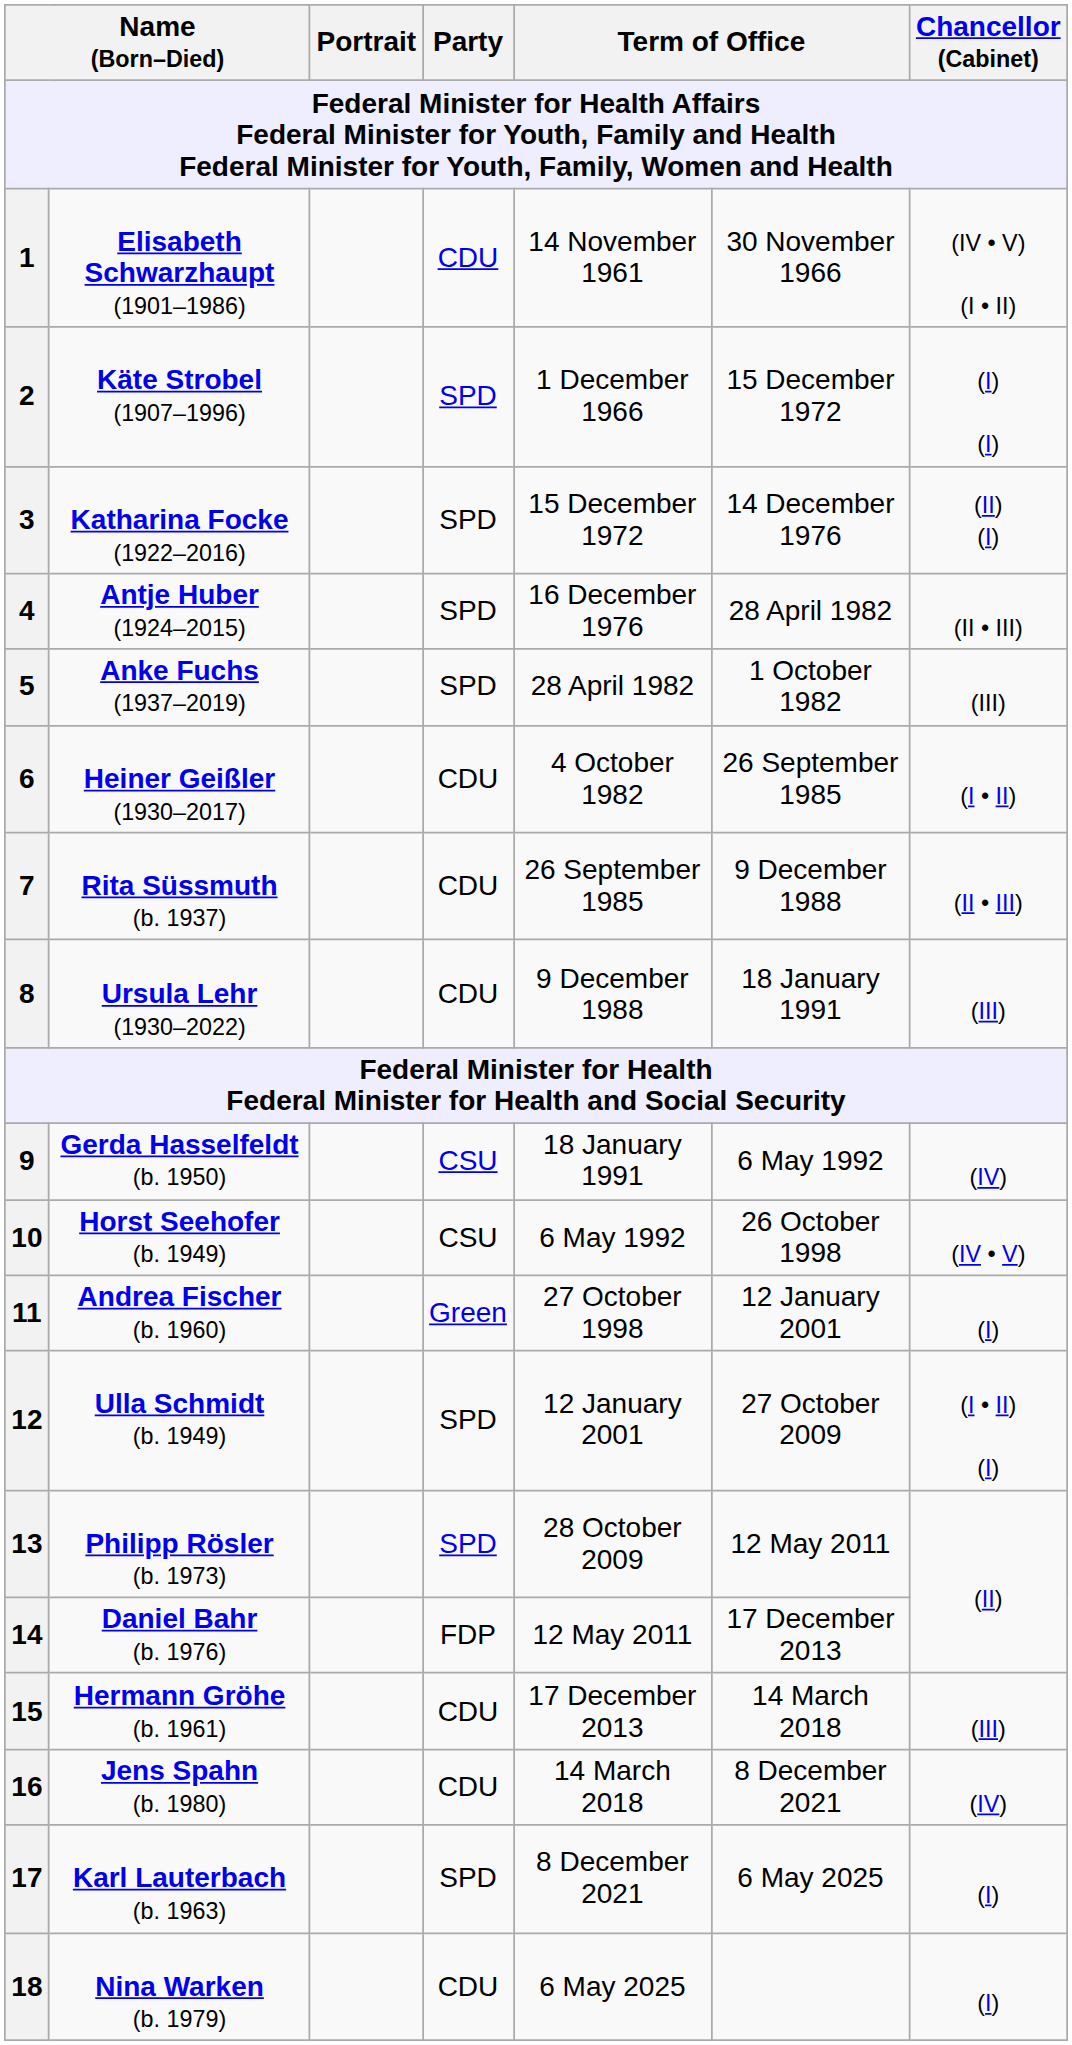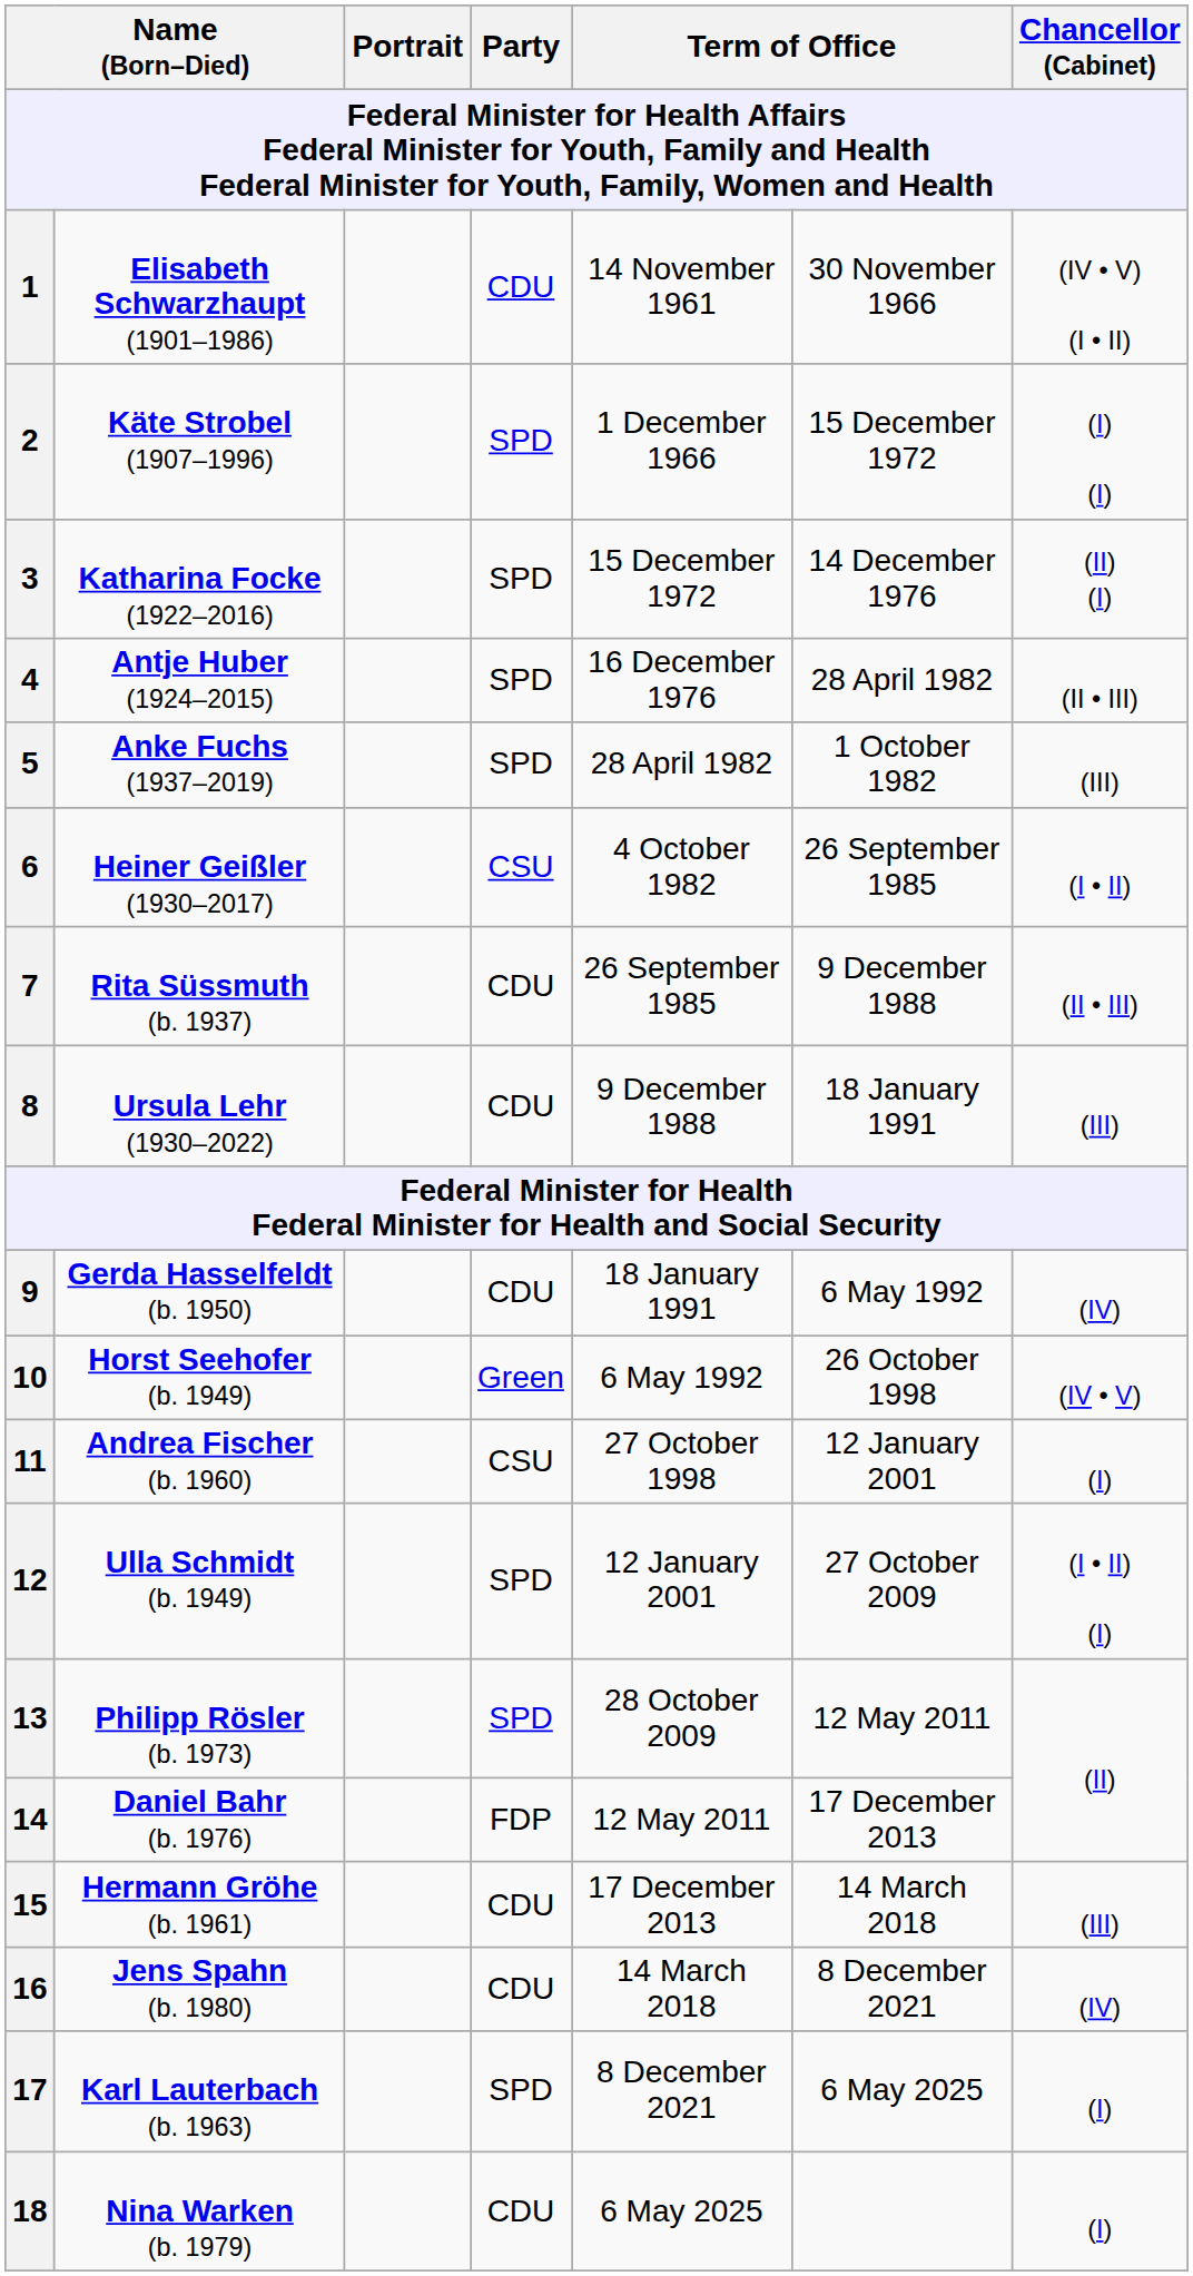6 | Party: CDU -> CSU
9 | Party: CSU -> CDU
10 | Party: CSU -> Green
11 | Party: Green -> CSU
